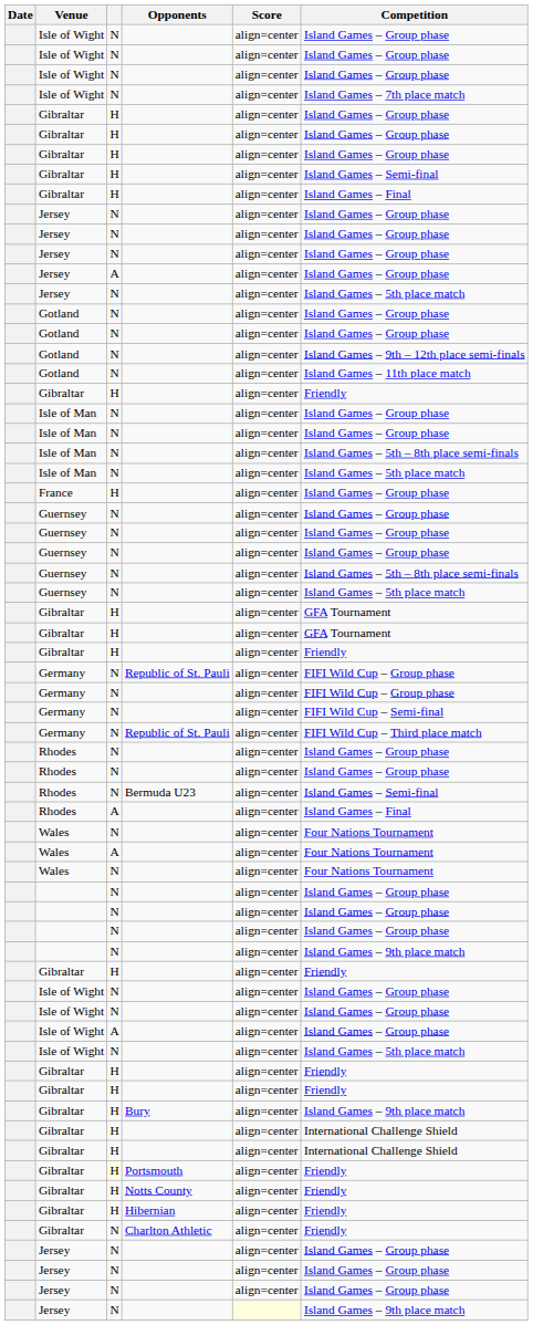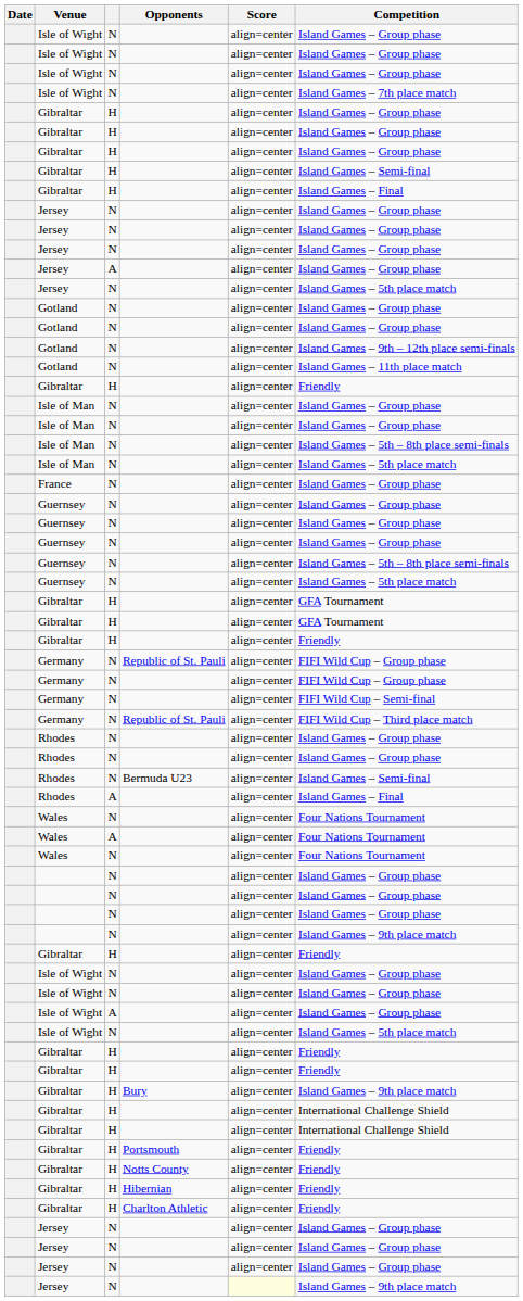France | column 3: H -> N
Gibraltar / Portsmouth | column 3: lightyellow background -> no background
Gibraltar / Charlton Athletic | column 3: N -> H
